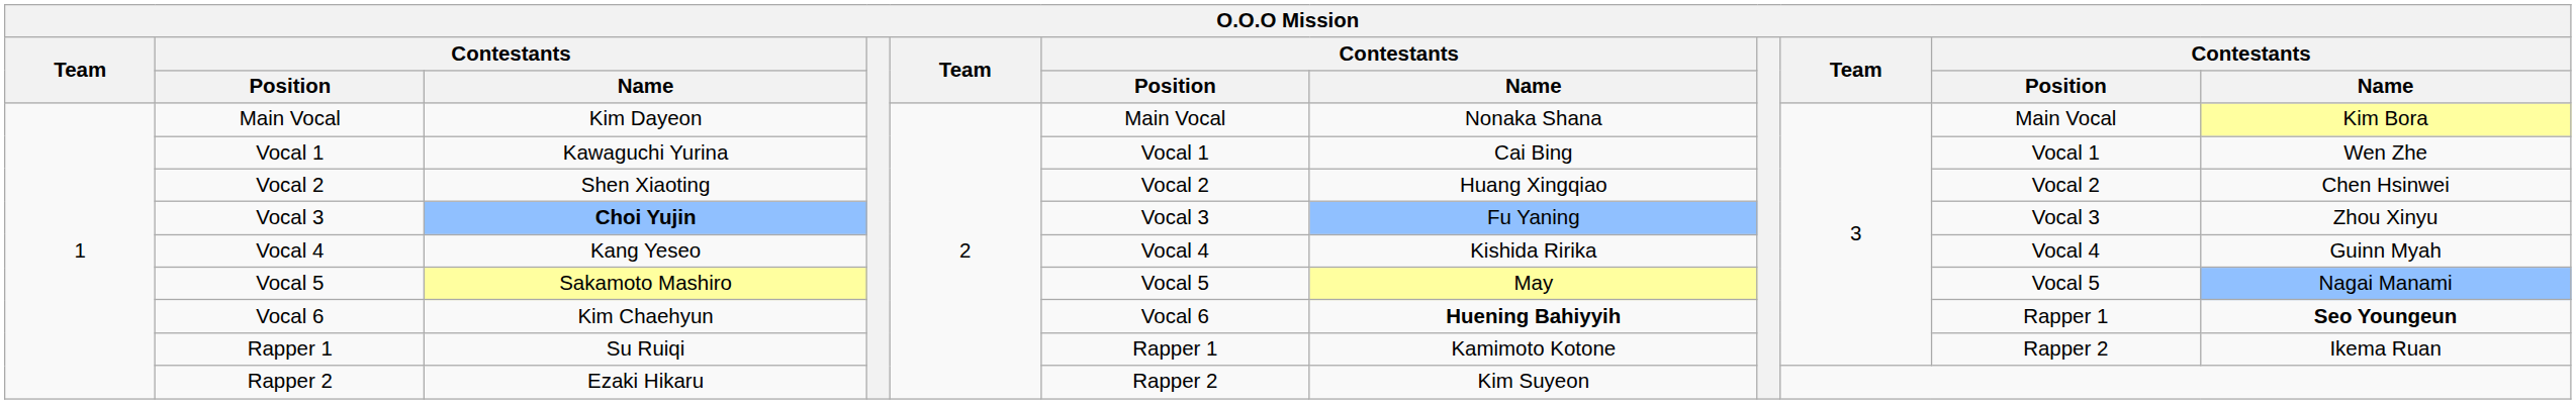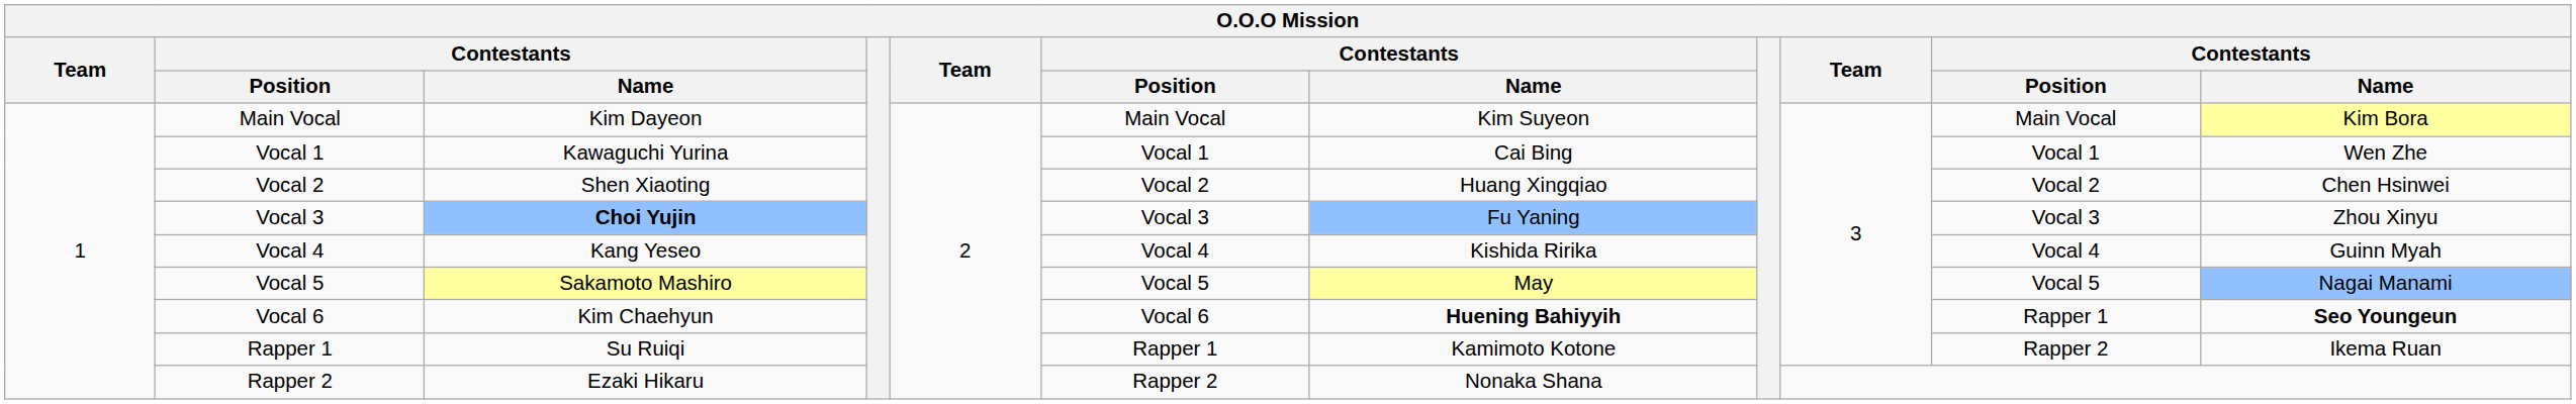row 4 | column 7: Nonaka Shana -> Kim Suyeon
row 12 | column 7: Kim Suyeon -> Nonaka Shana
